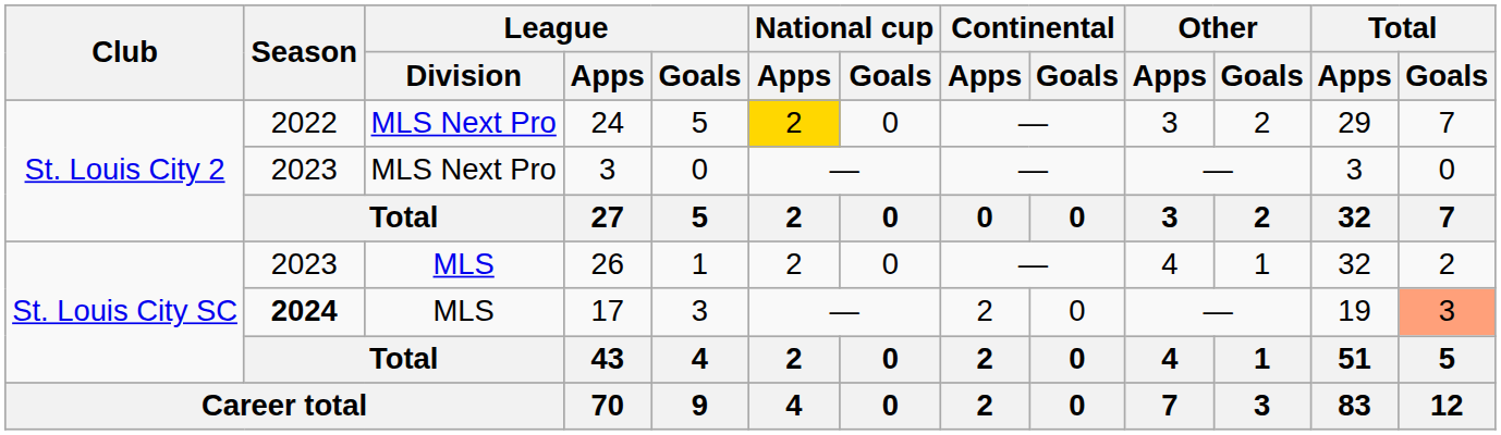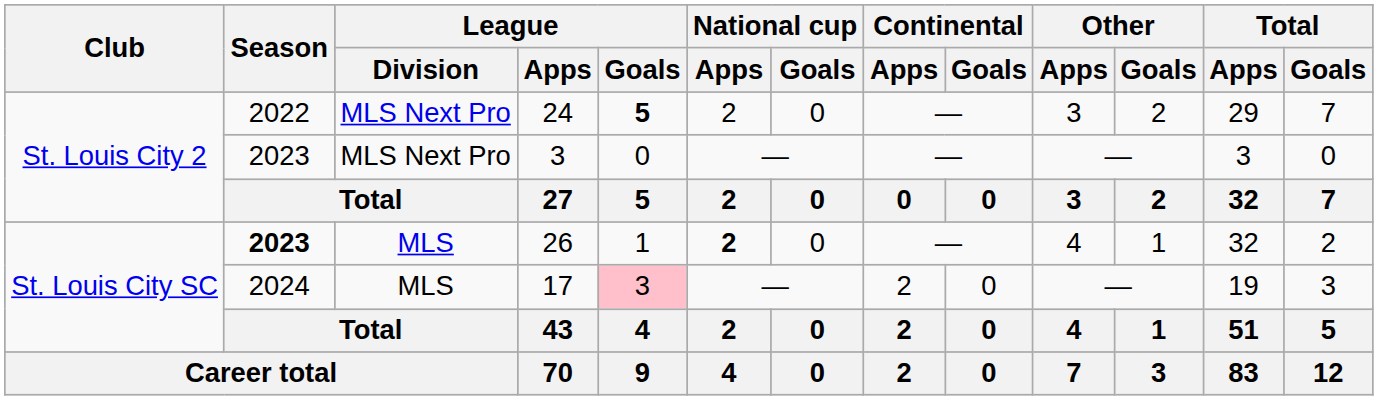24 | League / Goals: normal -> bold
24 | National cup / Apps: gold background -> no background
26 | Season: normal -> bold
26 | National cup / Apps: normal -> bold
17 | Season: bold -> normal
17 | League / Goals: no background -> pink background
17 | Total / Goals: lightsalmon background -> no background
